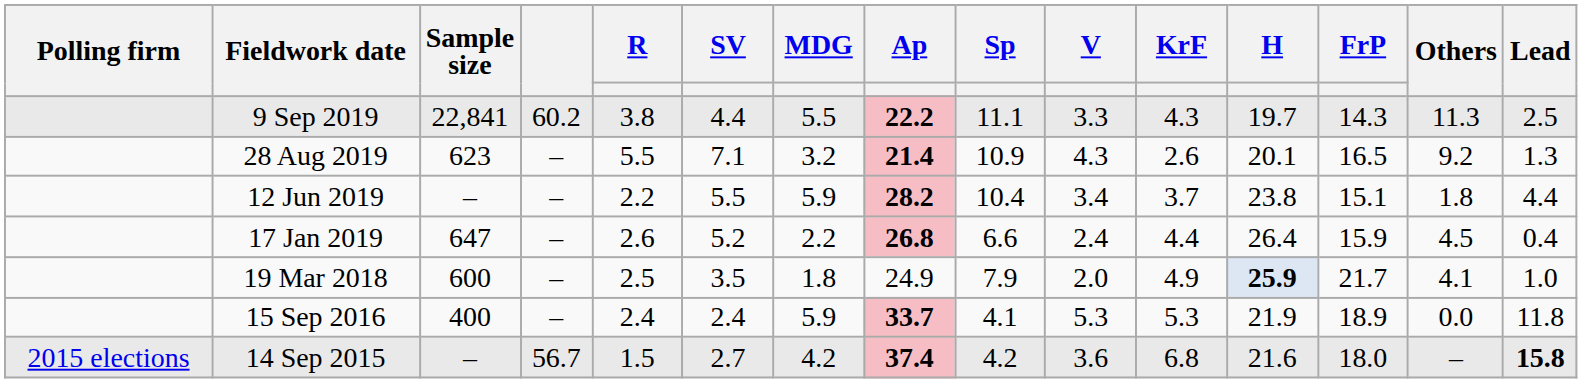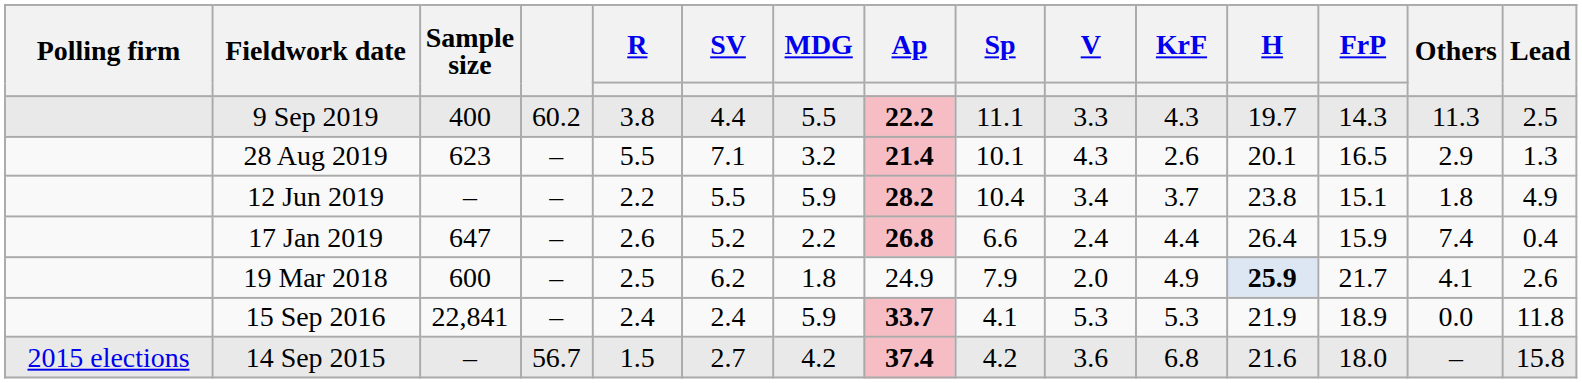9 Sep 2019 | Sample size: 22,841 -> 400
28 Aug 2019 | Sp: 10.9 -> 10.1
28 Aug 2019 | Others: 9.2 -> 2.9
12 Jun 2019 | Lead: 4.4 -> 4.9
17 Jan 2019 | Others: 4.5 -> 7.4
19 Mar 2018 | SV: 3.5 -> 6.2
19 Mar 2018 | Lead: 1.0 -> 2.6
15 Sep 2016 | Sample size: 400 -> 22,841
14 Sep 2015 | Lead: bold -> normal
